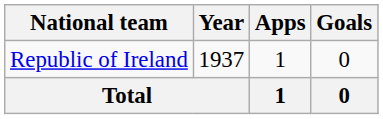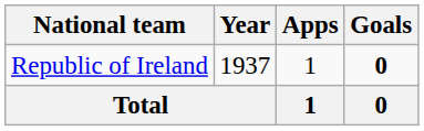Republic of Ireland | Goals: normal -> bold
